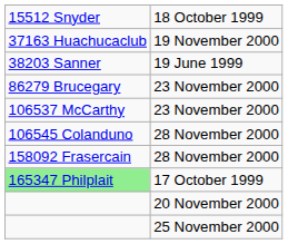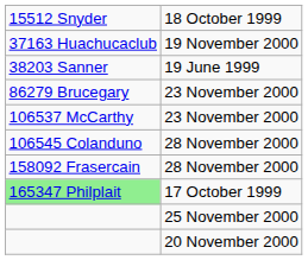row 9 | column 2: 20 November 2000 -> 25 November 2000
row 10 | column 2: 25 November 2000 -> 20 November 2000
